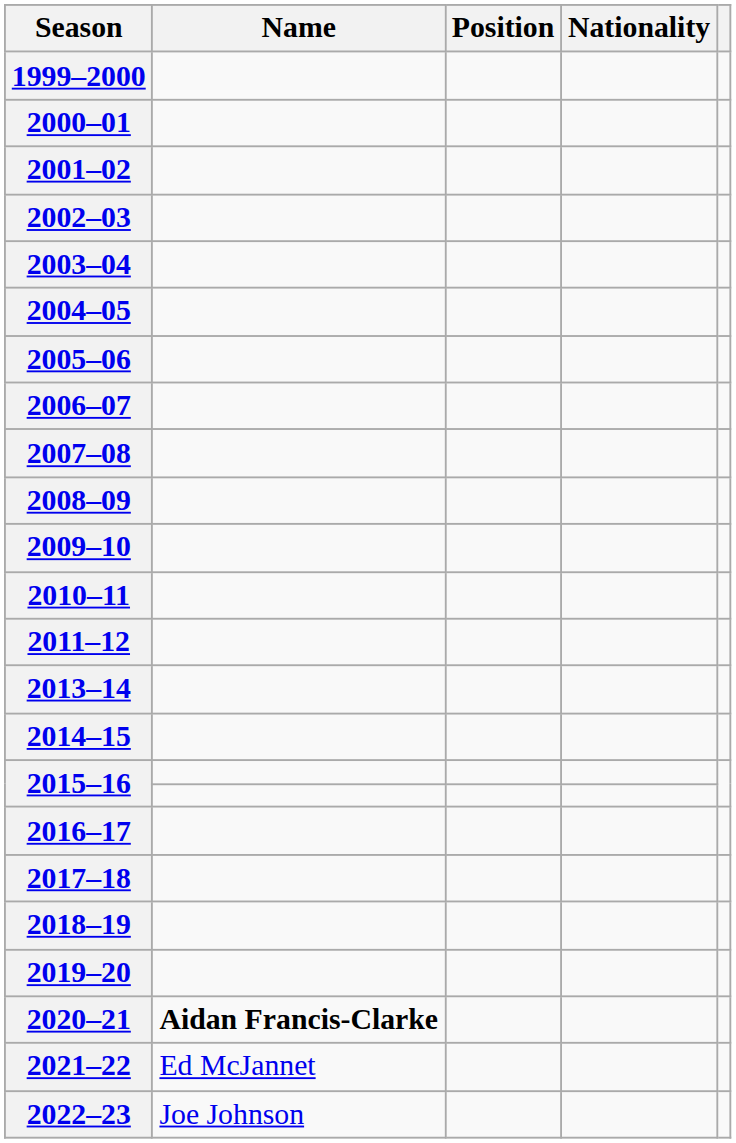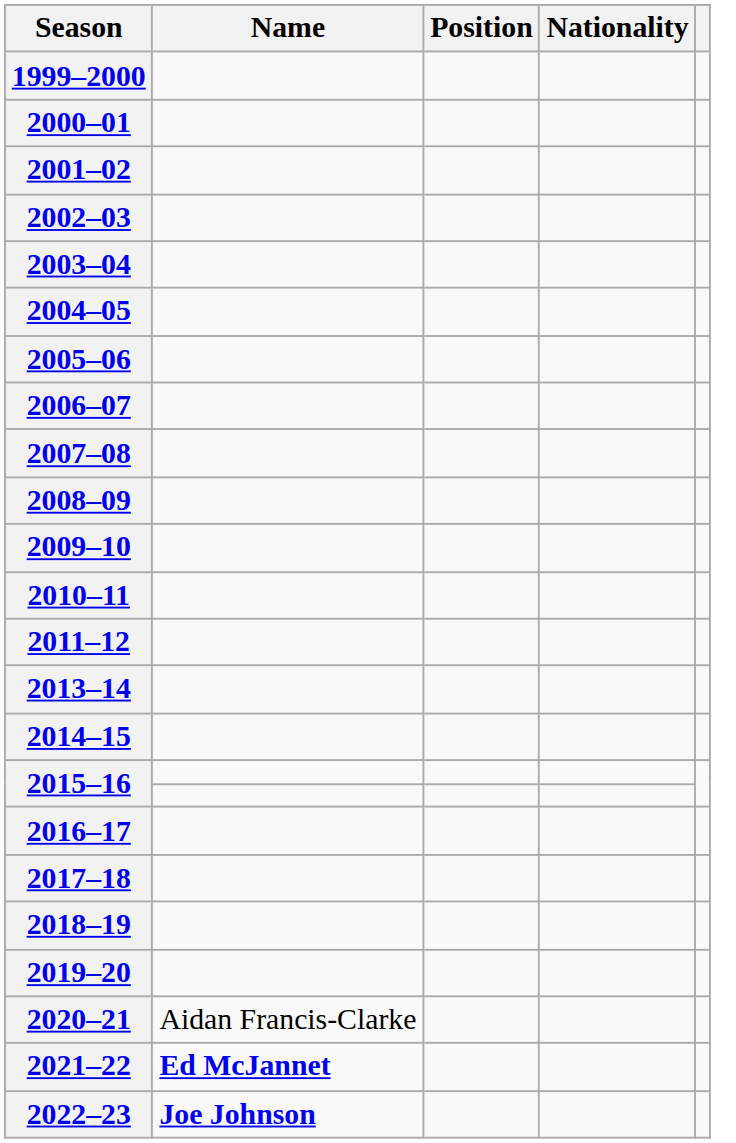2020–21 | Name: bold -> normal
2021–22 | Name: normal -> bold
2022–23 | Name: normal -> bold
